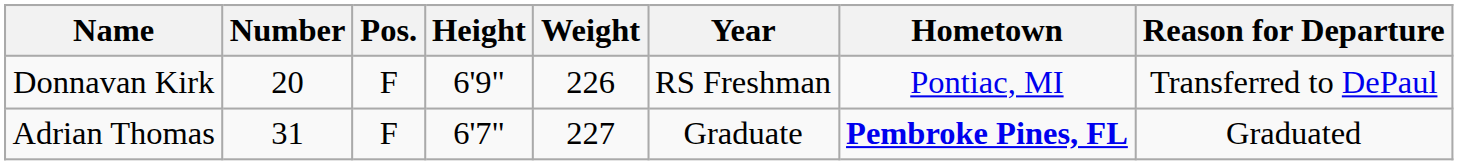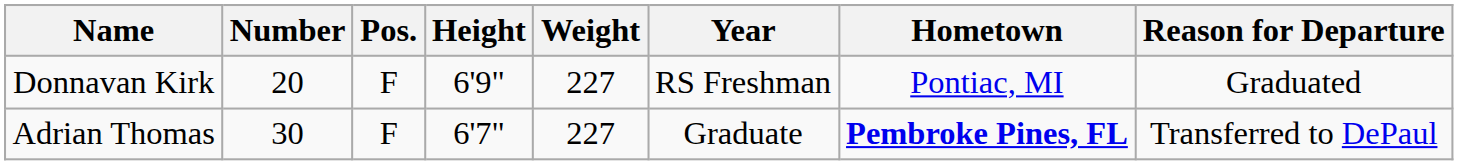Donnavan Kirk | Weight: 226 -> 227
Donnavan Kirk | Reason for Departure: Transferred to DePaul -> Graduated
Adrian Thomas | Number: 31 -> 30
Adrian Thomas | Reason for Departure: Graduated -> Transferred to DePaul
